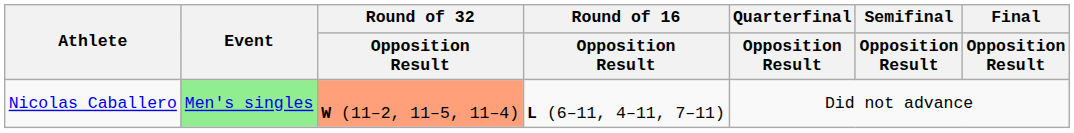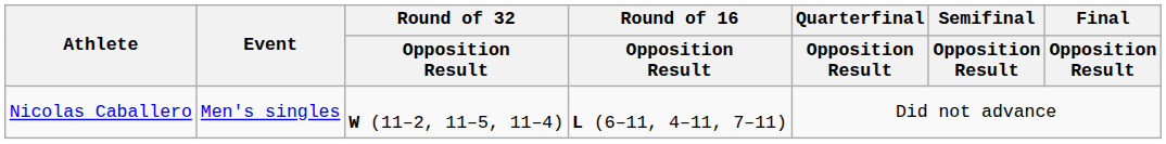Nicolas Caballero | Event: lightgreen background -> no background
Nicolas Caballero | Round of 32 / Opposition Result: lightsalmon background -> no background
